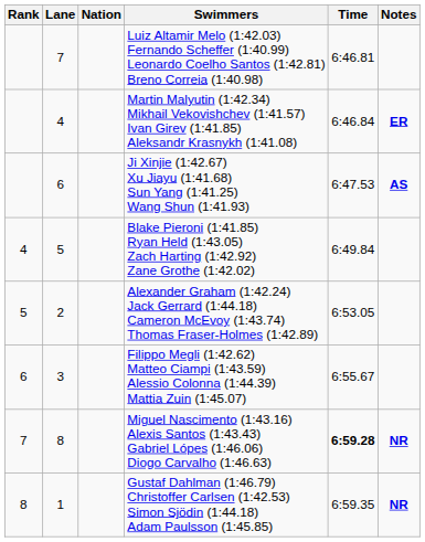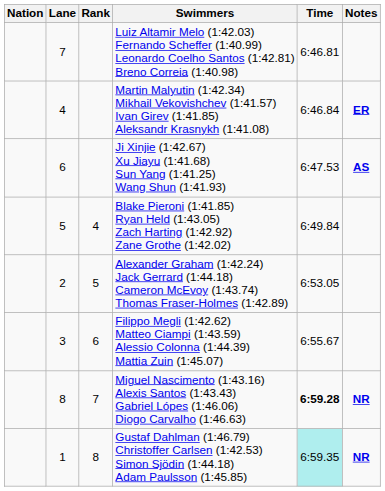columns swapped: Rank <-> Nation
row 9 | Time: no background -> paleturquoise background
